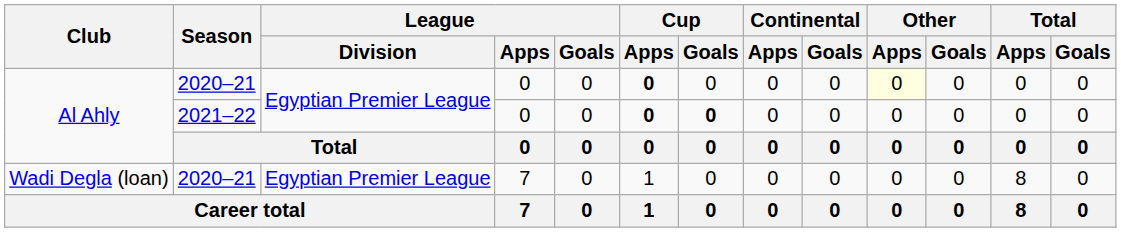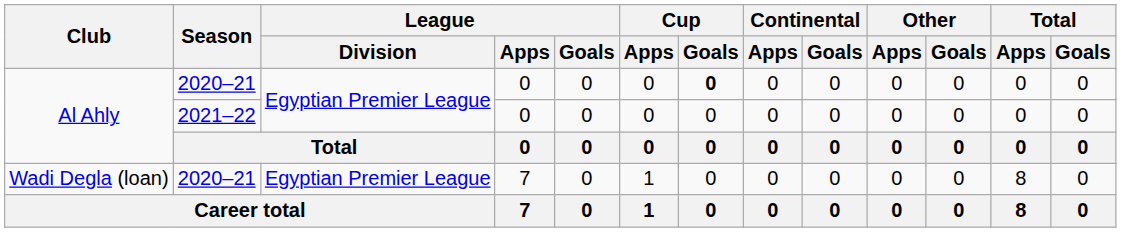Al Ahly / 2020–21 | Cup / Apps: bold -> normal
Al Ahly / 2020–21 | Cup / Goals: normal -> bold
Al Ahly / 2020–21 | Other / Apps: lightyellow background -> no background
Al Ahly / 2021–22 | Cup / Apps: bold -> normal
Al Ahly / 2021–22 | Cup / Goals: bold -> normal
